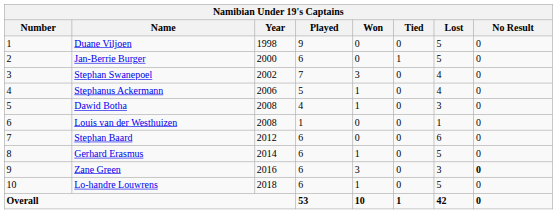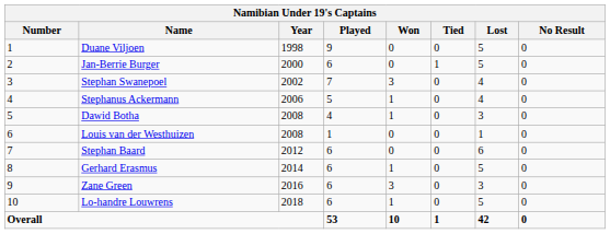Zane Green | No Result: bold -> normal
